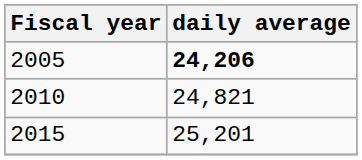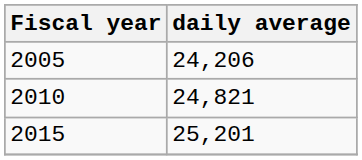2005 | daily average: bold -> normal
